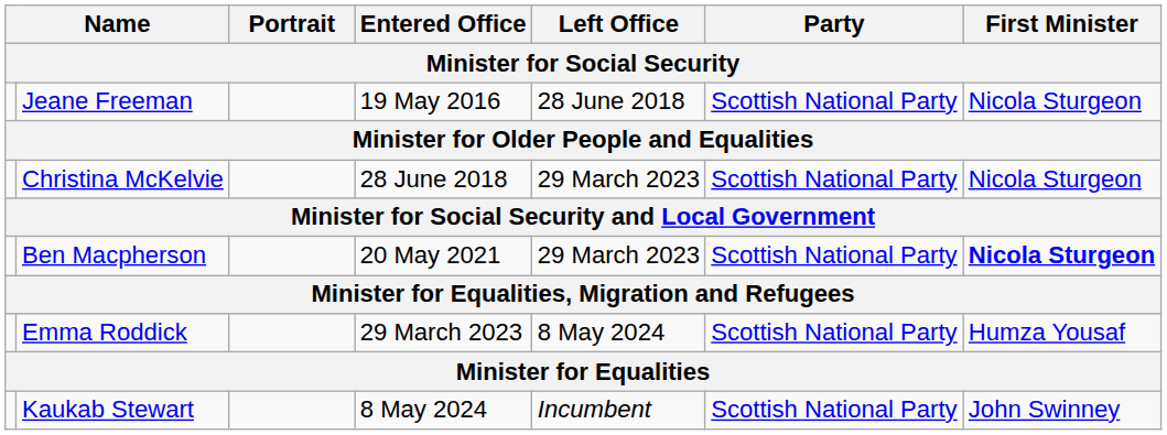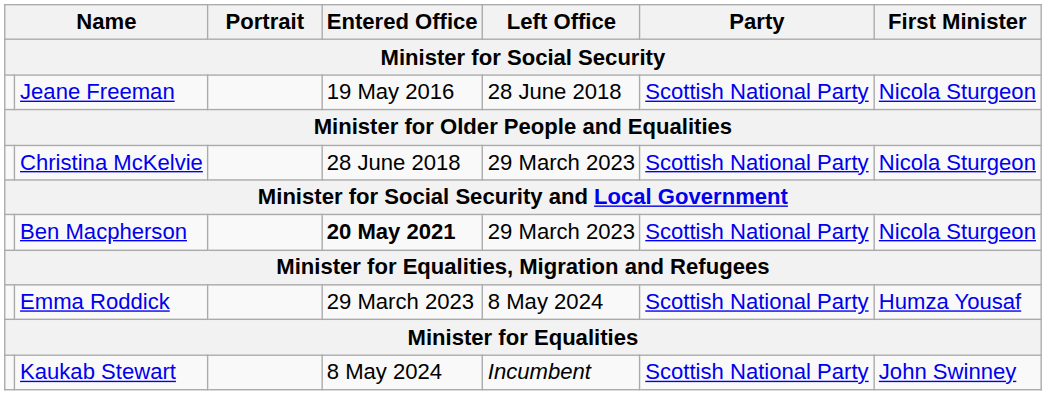Ben Macpherson | Entered Office: normal -> bold
Ben Macpherson | First Minister: bold -> normal
